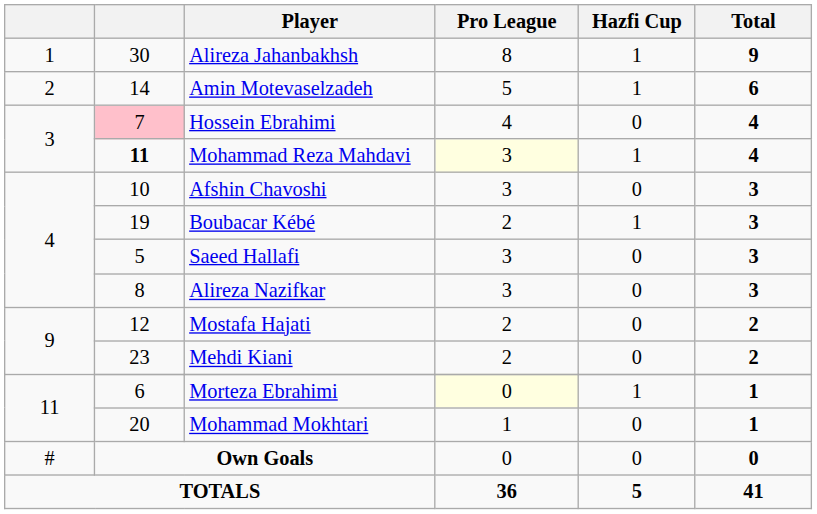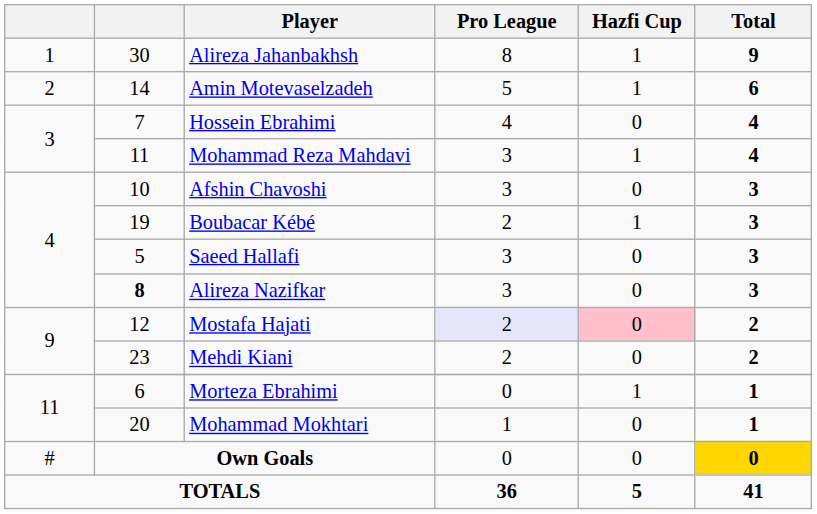Hossein Ebrahimi | column 2: pink background -> no background
Mohammad Reza Mahdavi | column 2: bold -> normal
Mohammad Reza Mahdavi | Pro League: lightyellow background -> no background
Alireza Nazifkar | column 2: normal -> bold
Mostafa Hajati | Pro League: no background -> lavender background
Mostafa Hajati | Hazfi Cup: no background -> pink background
Morteza Ebrahimi | Pro League: lightyellow background -> no background
Own Goals | Total: no background -> gold background
